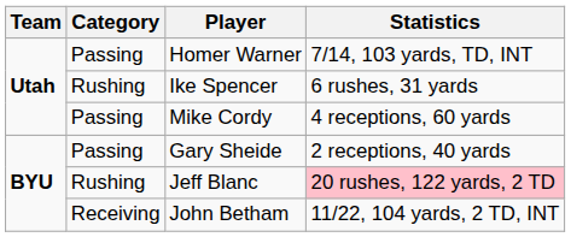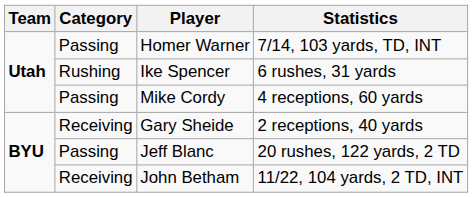Gary Sheide | Category: Passing -> Receiving
Jeff Blanc | Category: Rushing -> Passing
Jeff Blanc | Statistics: pink background -> no background
